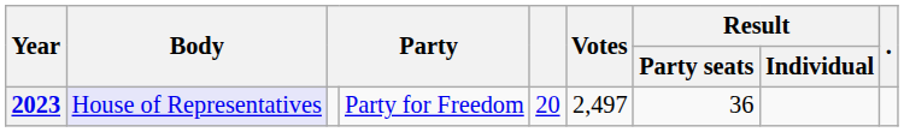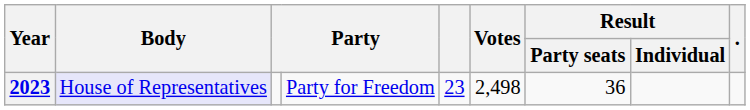2023 | column 5: 20 -> 23
2023 | Votes: 2,497 -> 2,498
